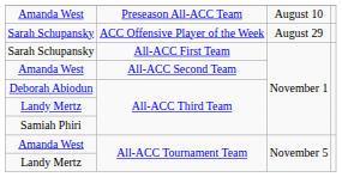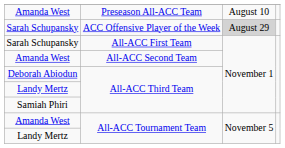ACC Offensive Player of the Week | column 3: no background -> lightgrey background
